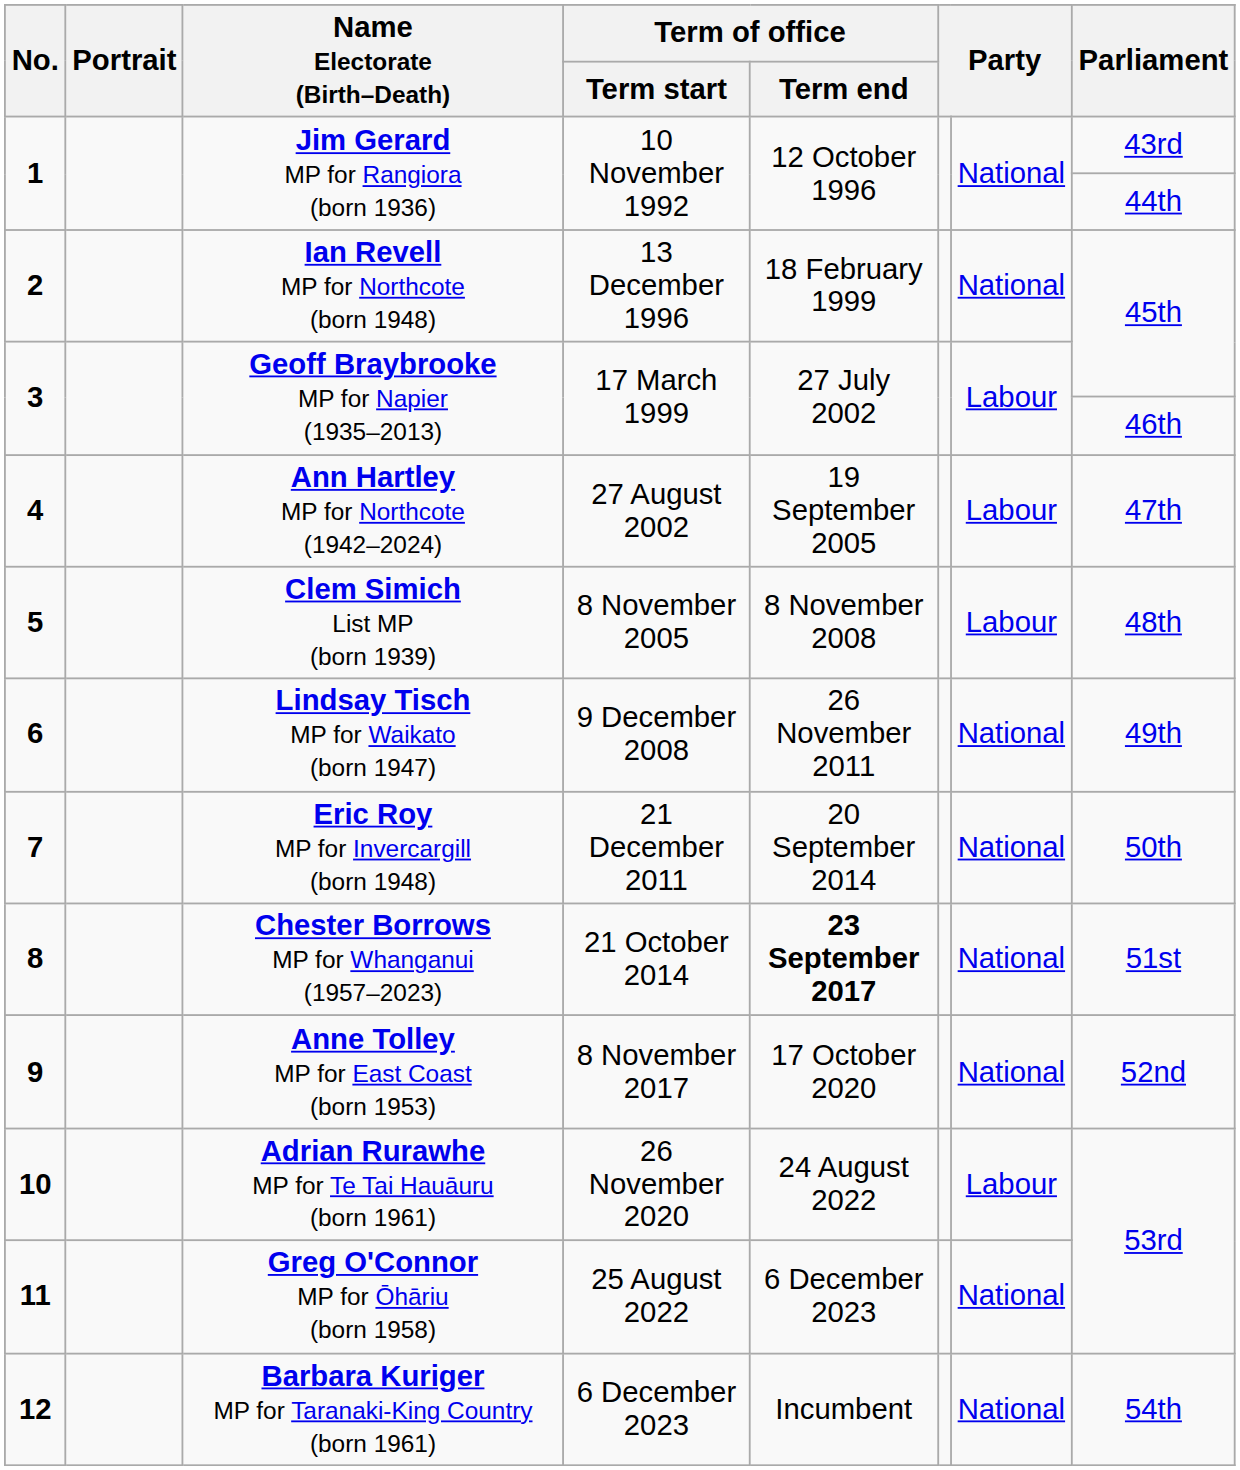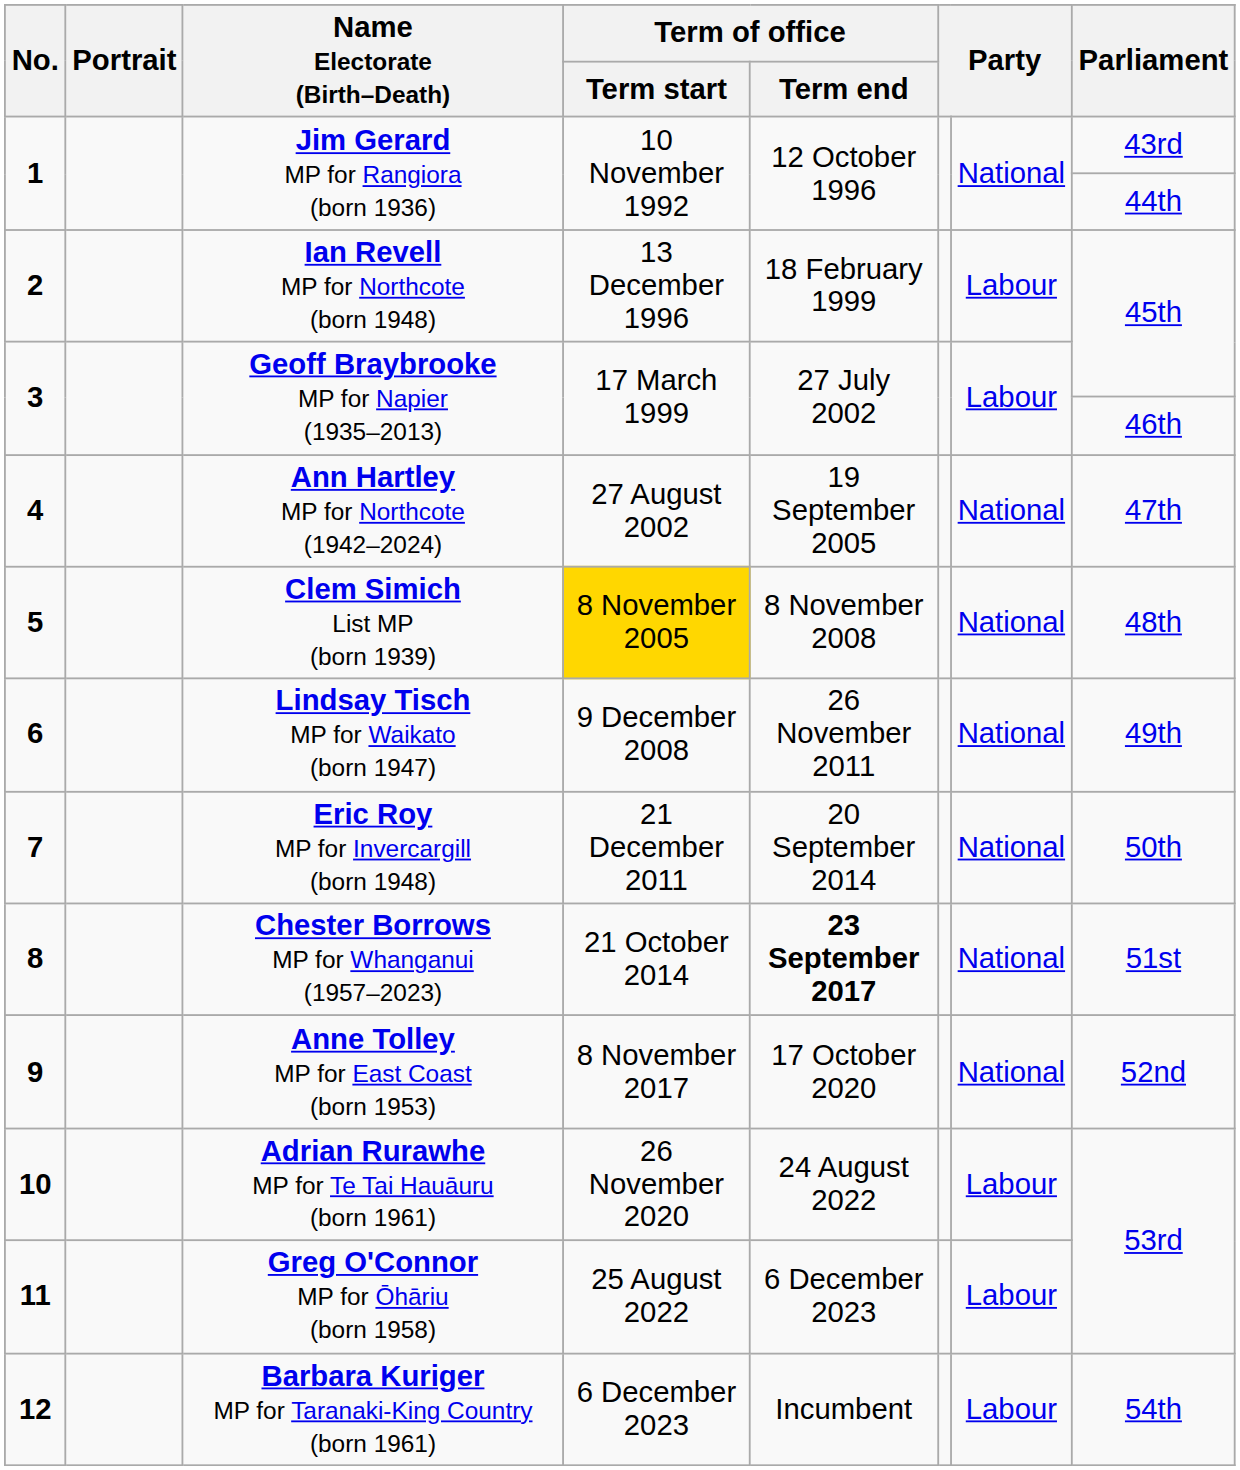2 | column 7: National -> Labour
4 | column 7: Labour -> National
5 | Term of office / Term start: no background -> gold background
5 | column 7: Labour -> National
11 | column 7: National -> Labour
12 | column 7: National -> Labour
